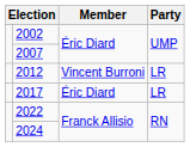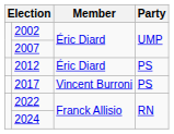2012 | Member: Vincent Burroni -> Éric Diard
2012 | Party: LR -> PS
2017 | Member: Éric Diard -> Vincent Burroni
2017 | Party: LR -> PS
